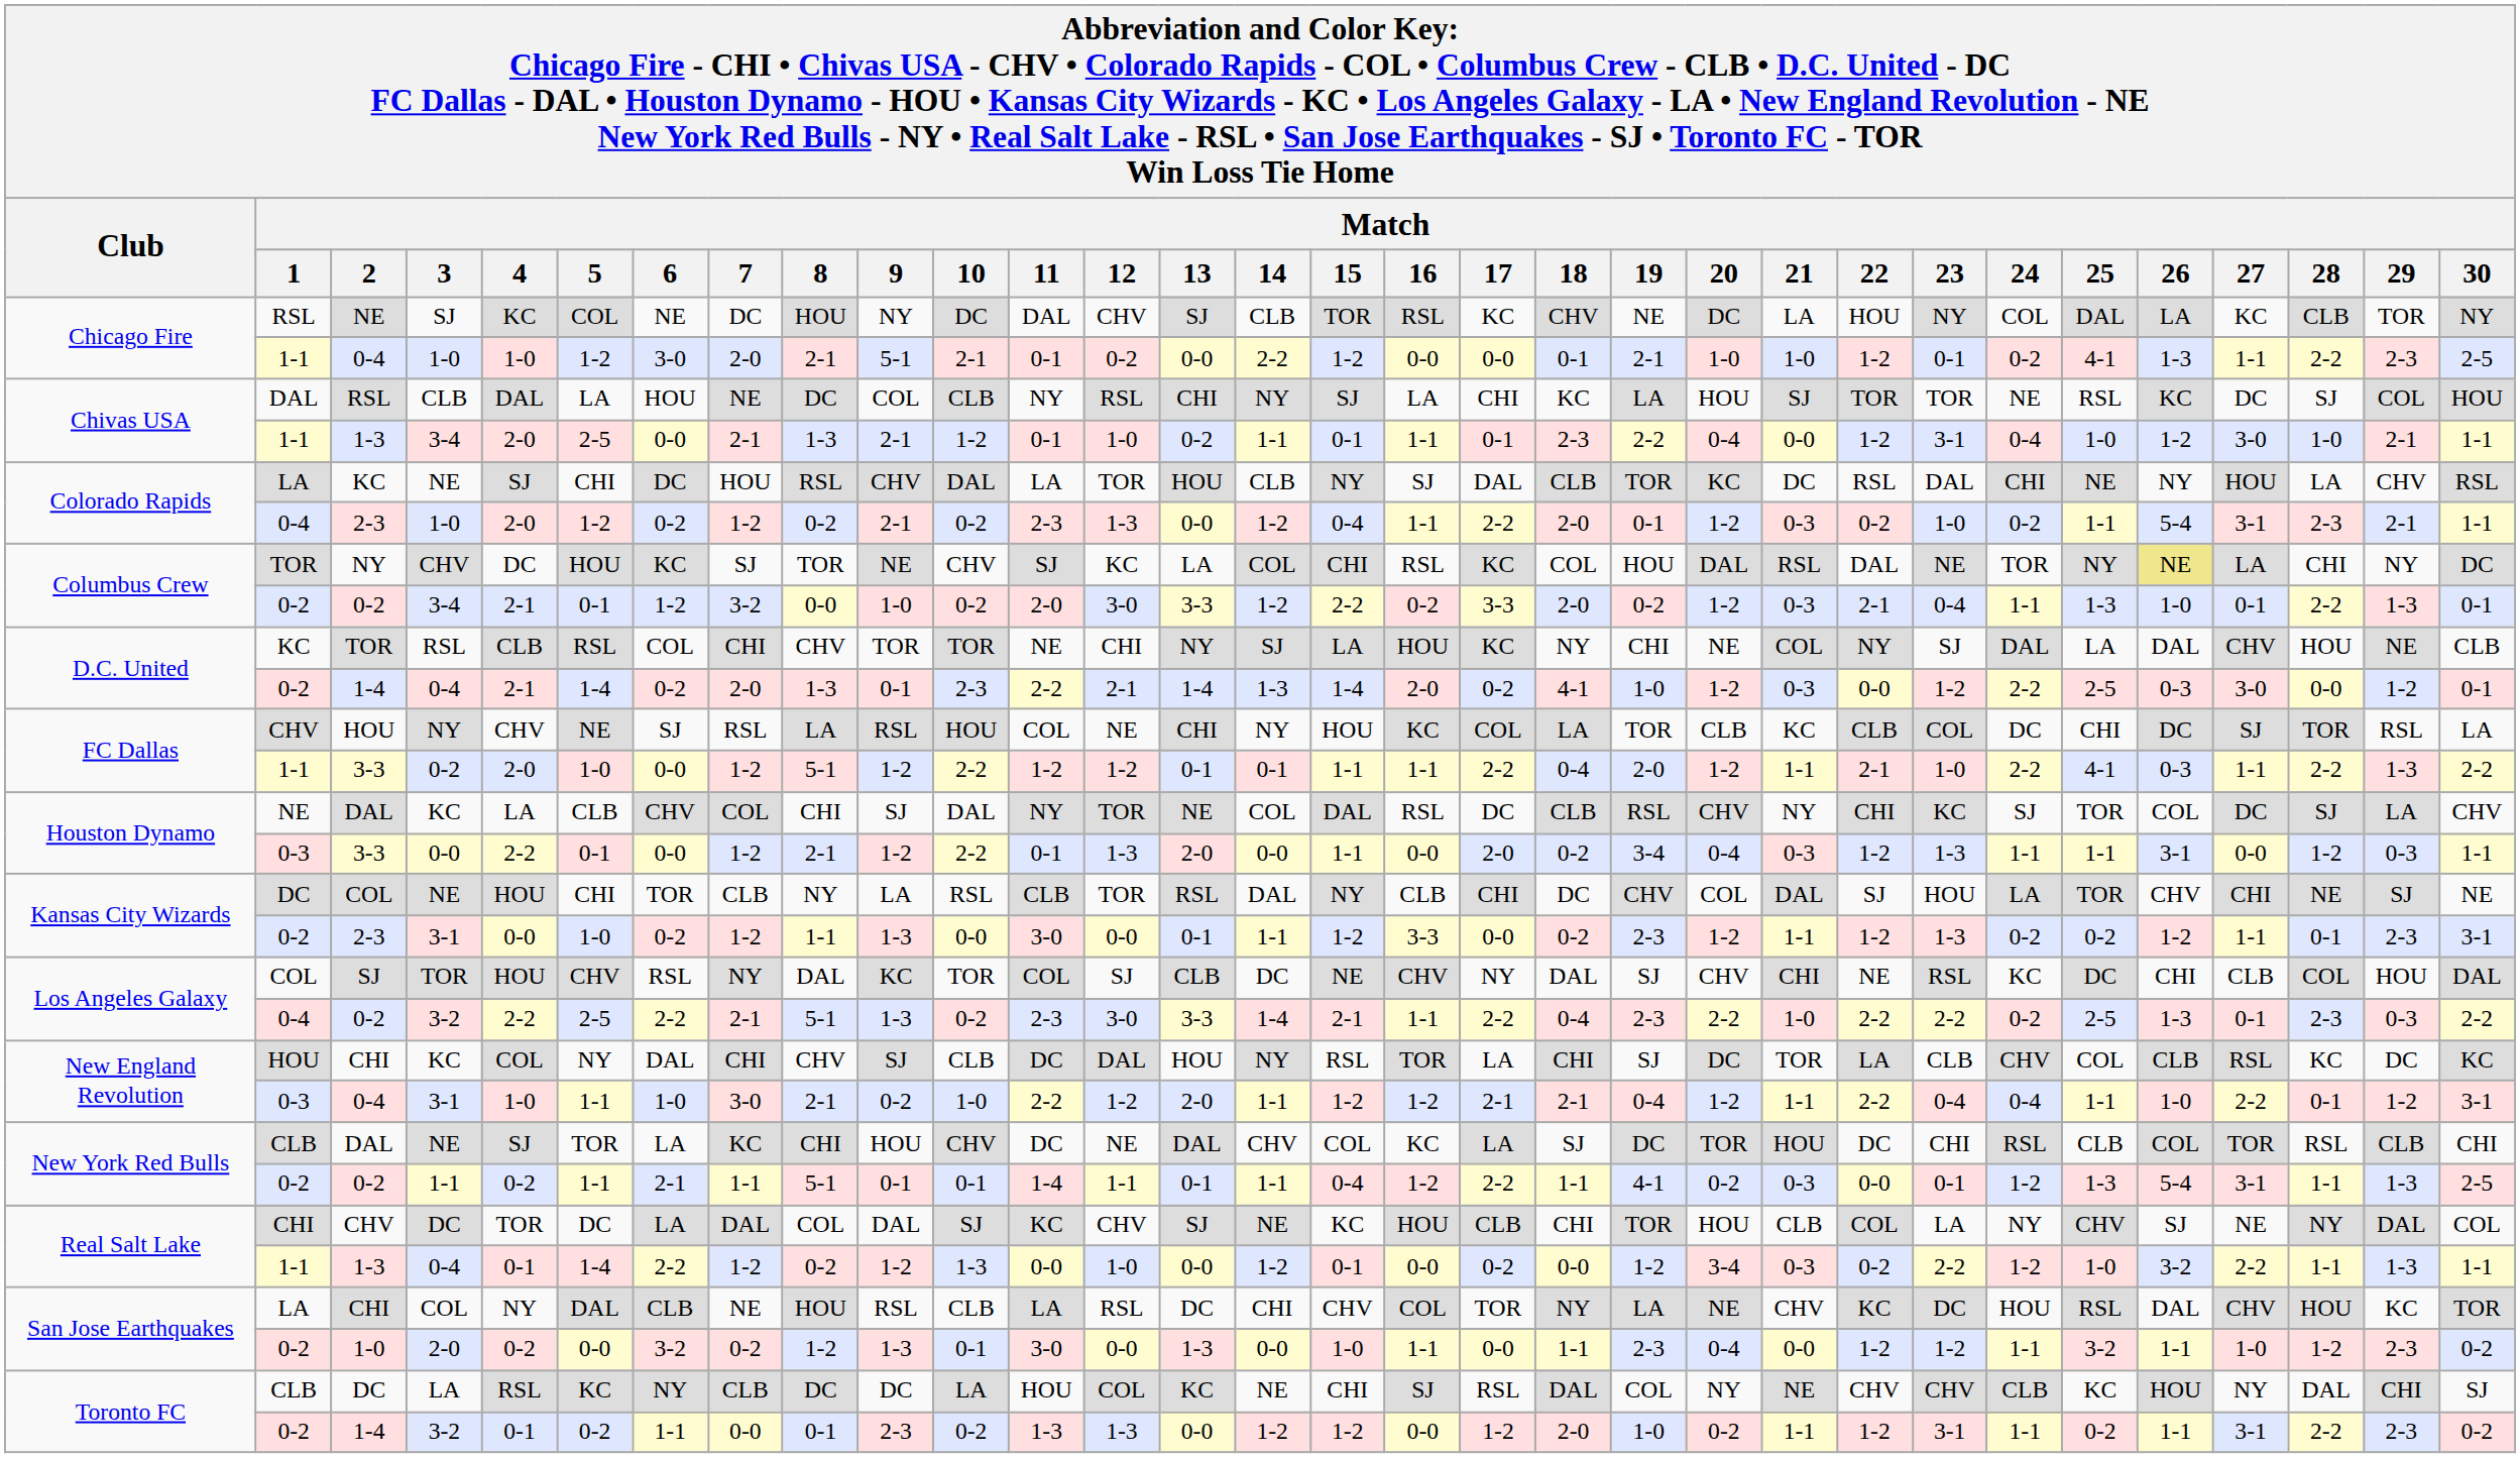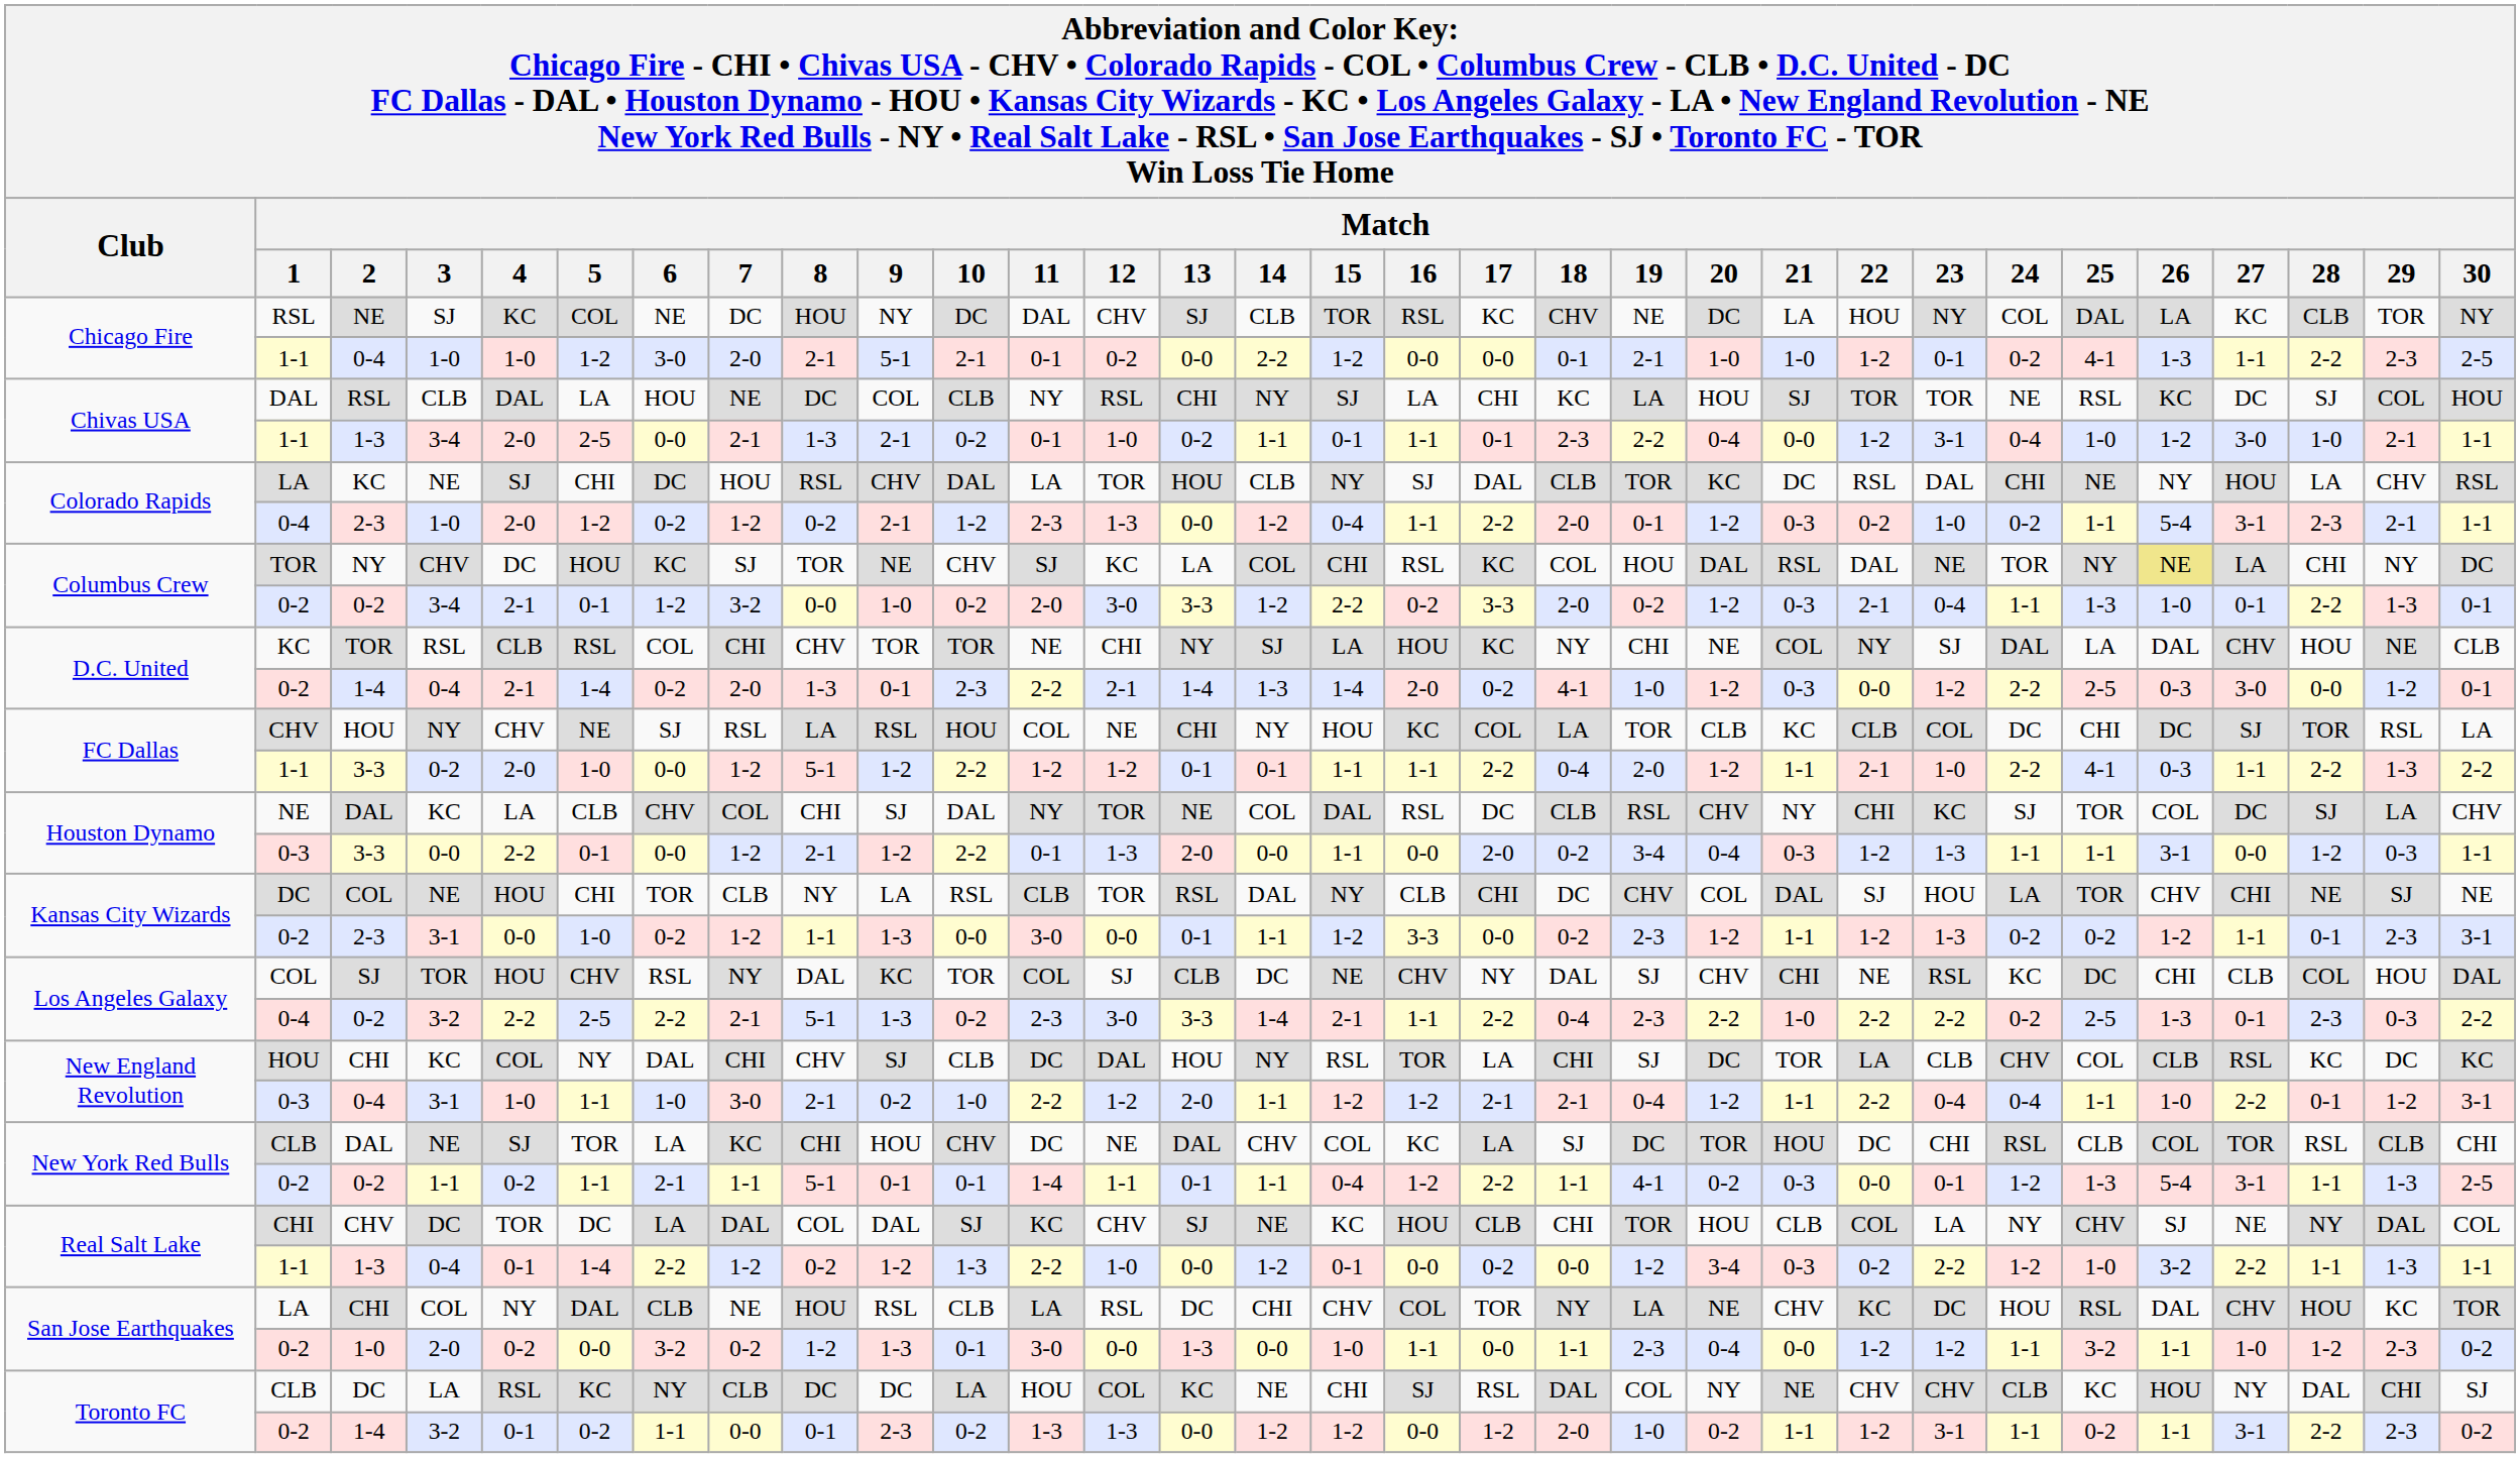row 7 | Match / 10: 1-2 -> 0-2
row 9 | Match / 10: 0-2 -> 1-2
row 27 | Match / 11: 0-0 -> 2-2
